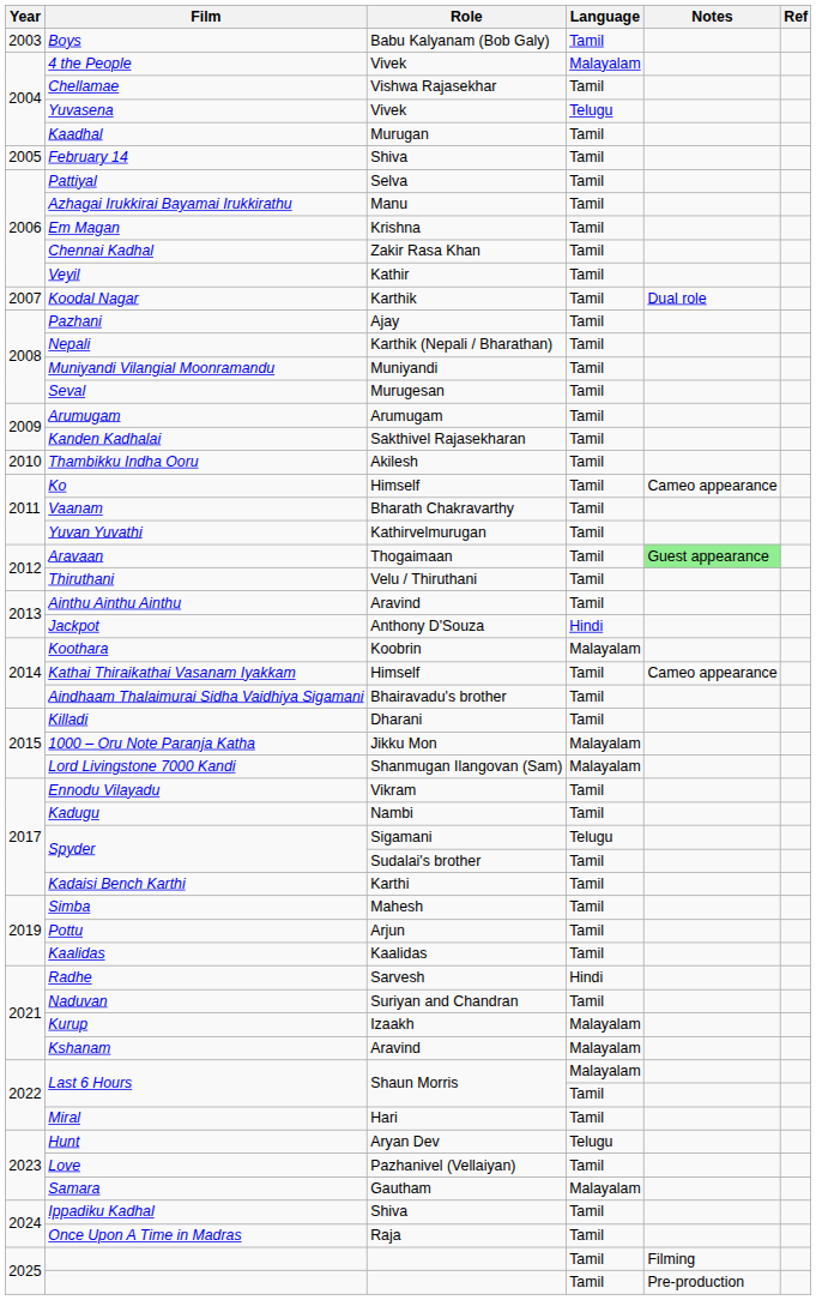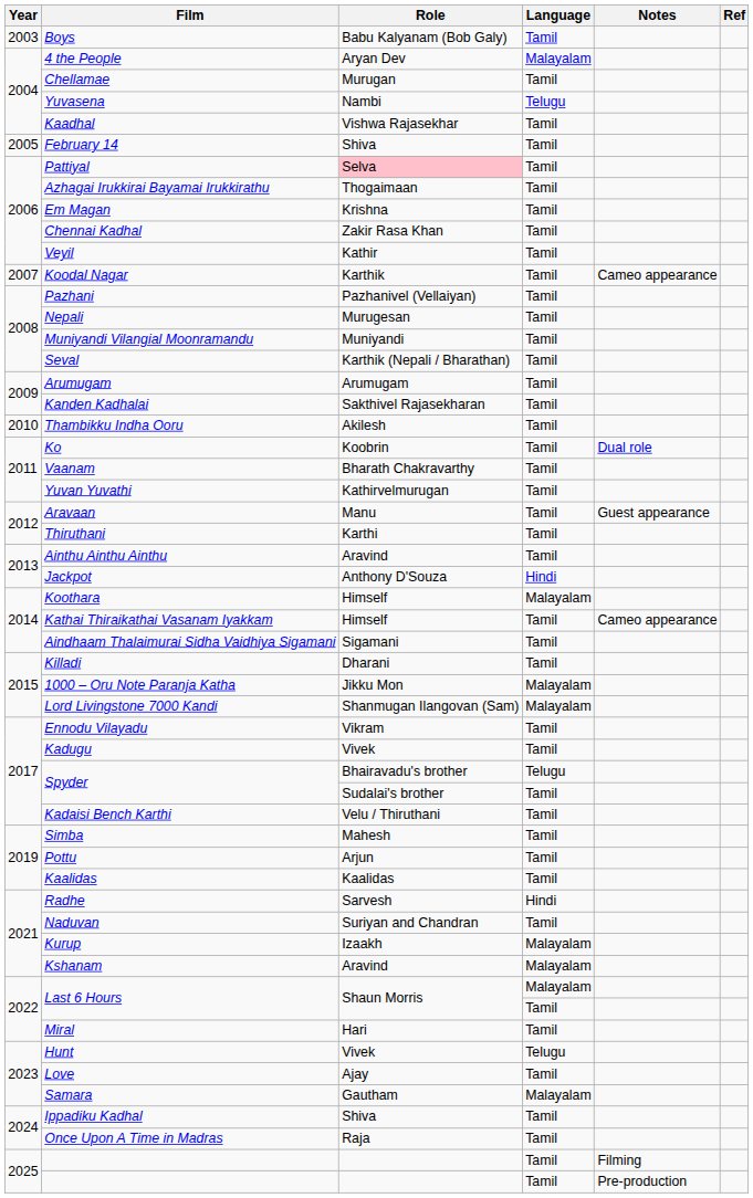4 the People | Role: Vivek -> Aryan Dev
Chellamae | Role: Vishwa Rajasekhar -> Murugan
Yuvasena | Role: Vivek -> Nambi
Kaadhal | Role: Murugan -> Vishwa Rajasekhar
Pattiyal | Role: no background -> pink background
Azhagai Irukkirai Bayamai Irukkirathu | Role: Manu -> Thogaimaan
Koodal Nagar | Notes: Dual role -> Cameo appearance
Pazhani | Role: Ajay -> Pazhanivel (Vellaiyan)
Nepali | Role: Karthik (Nepali / Bharathan) -> Murugesan
Seval | Role: Murugesan -> Karthik (Nepali / Bharathan)
Ko | Role: Himself -> Koobrin
Ko | Notes: Cameo appearance -> Dual role
Aravaan | Role: Thogaimaan -> Manu
Aravaan | Notes: lightgreen background -> no background
Thiruthani | Role: Velu / Thiruthani -> Karthi
Koothara | Role: Koobrin -> Himself
Aindhaam Thalaimurai Sidha Vaidhiya Sigamani | Role: Bhairavadu's brother -> Sigamani
Kadugu | Role: Nambi -> Vivek
Spyder / Telugu | Role: Sigamani -> Bhairavadu's brother
Kadaisi Bench Karthi | Role: Karthi -> Velu / Thiruthani
Hunt | Role: Aryan Dev -> Vivek
Love | Role: Pazhanivel (Vellaiyan) -> Ajay
